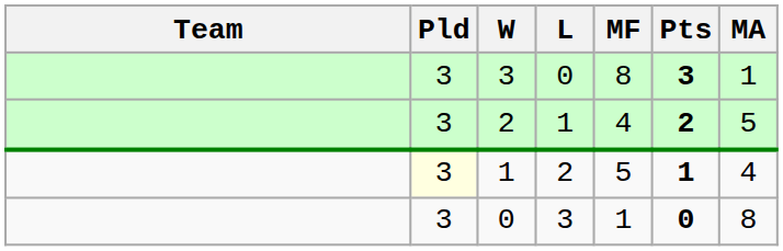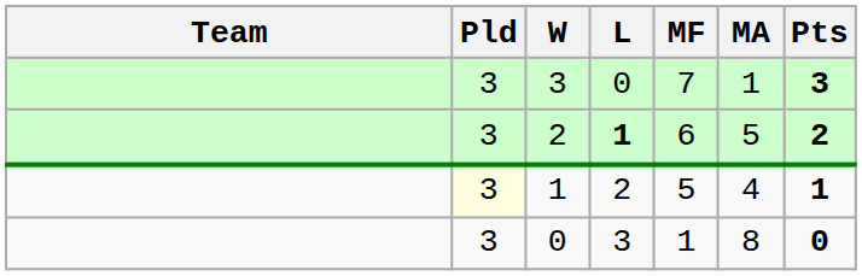columns swapped: MA <-> Pts
row 2 | MF: 8 -> 7
row 3 | L: normal -> bold
row 3 | MF: 4 -> 6
